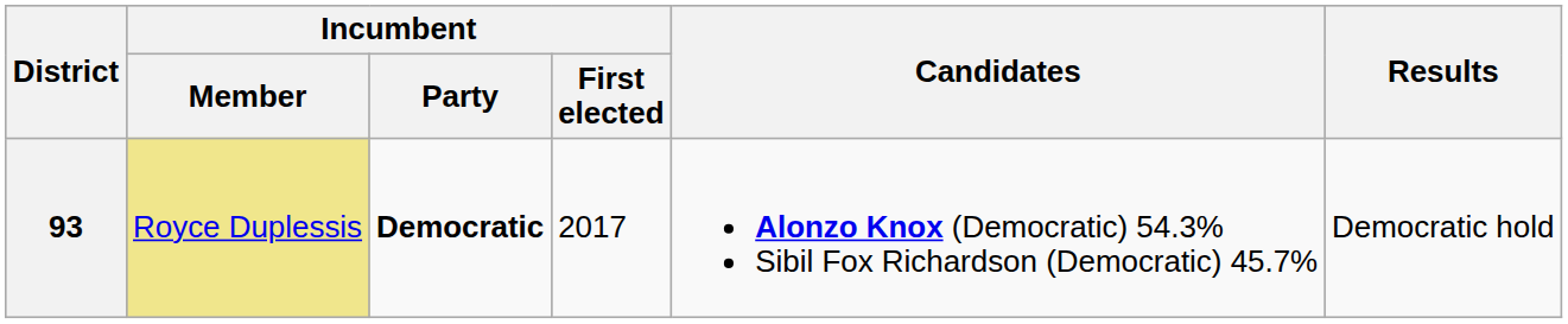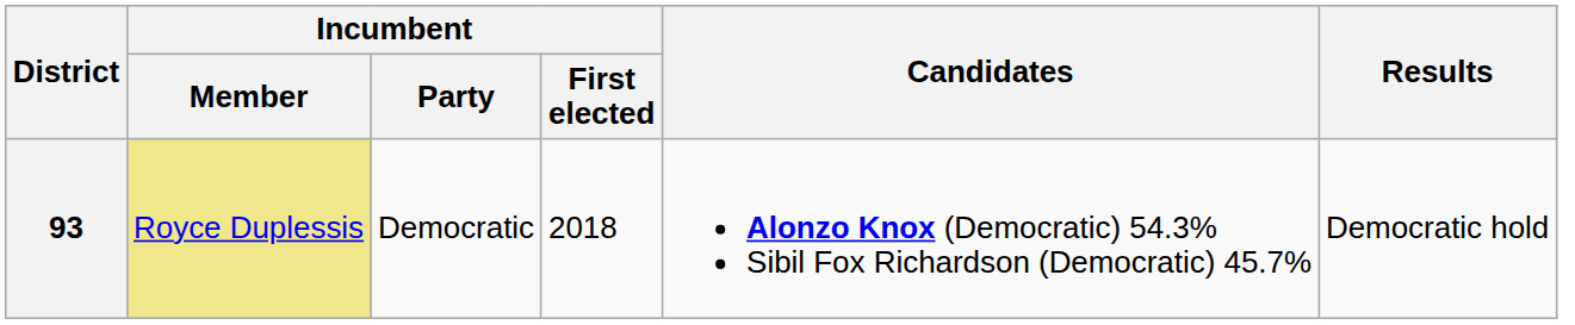93 | Incumbent / Party: bold -> normal
93 | Incumbent / First elected: 2017 -> 2018
